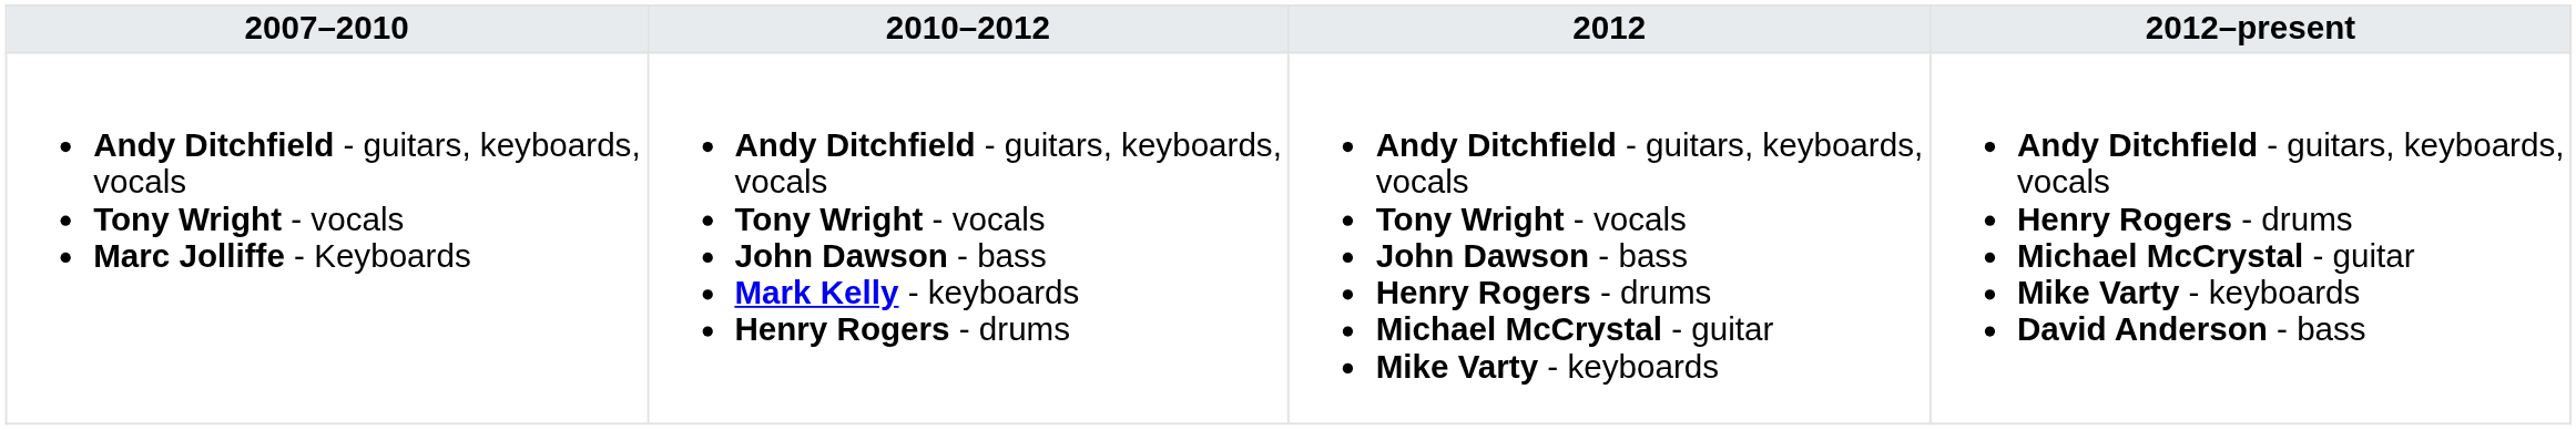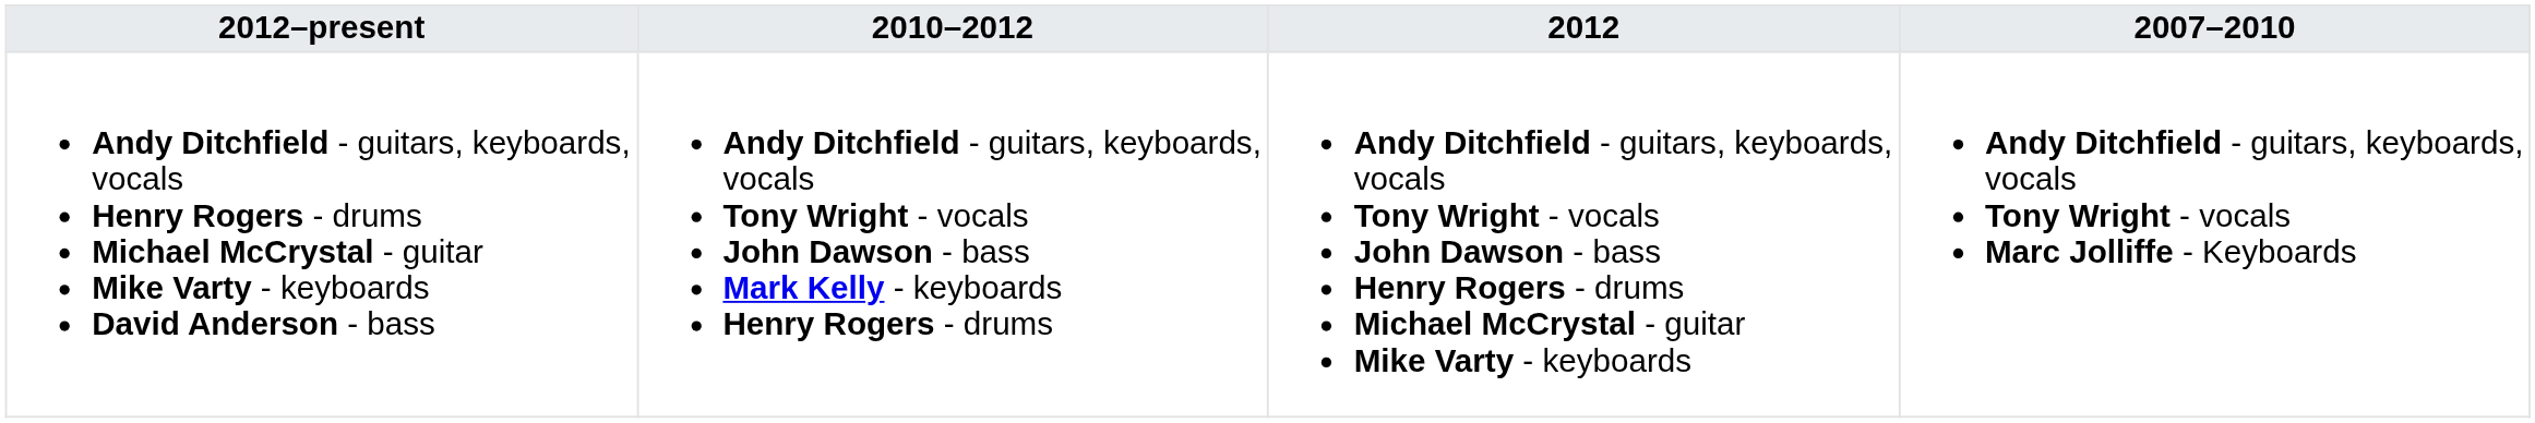columns swapped: 2007–2010 <-> 2012–present
